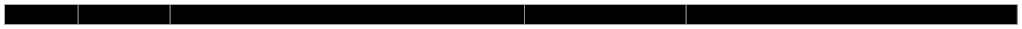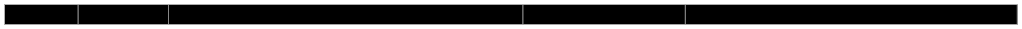March 12 | column 2: bold -> normal
